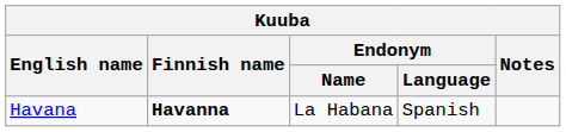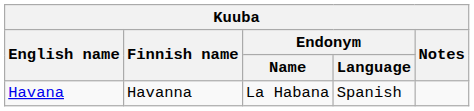Havana | Finnish name: bold -> normal
